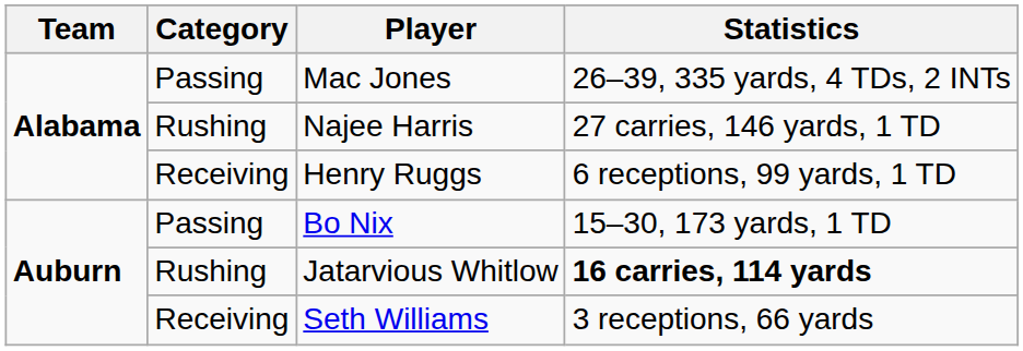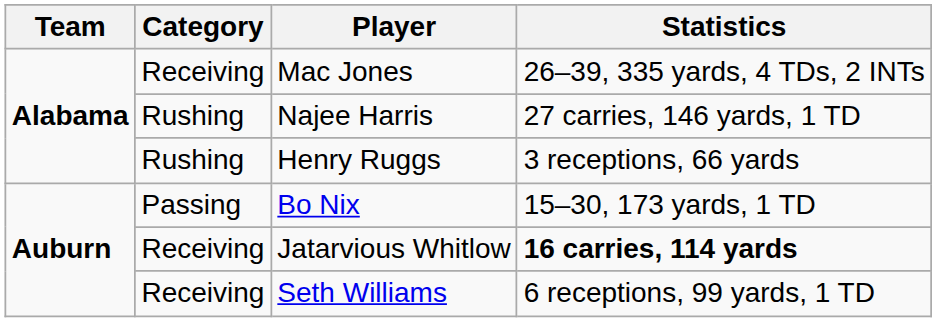Mac Jones | Category: Passing -> Receiving
Henry Ruggs | Category: Receiving -> Rushing
Henry Ruggs | Statistics: 6 receptions, 99 yards, 1 TD -> 3 receptions, 66 yards
Jatarvious Whitlow | Category: Rushing -> Receiving
Seth Williams | Statistics: 3 receptions, 66 yards -> 6 receptions, 99 yards, 1 TD
